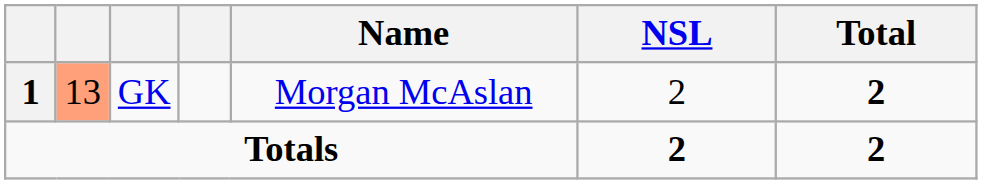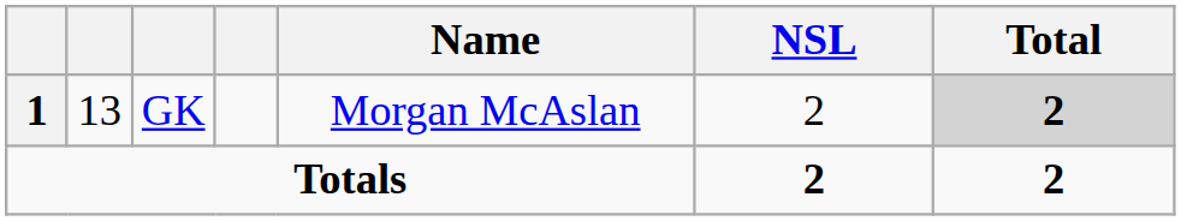1 | column 2: lightsalmon background -> no background
1 | Total: no background -> lightgrey background
